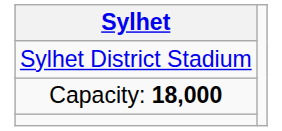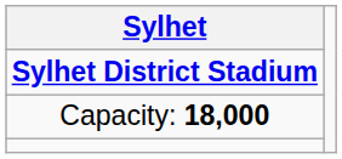Sylhet District Stadium | Sylhet: normal -> bold
